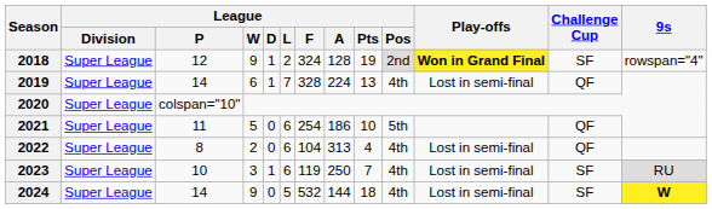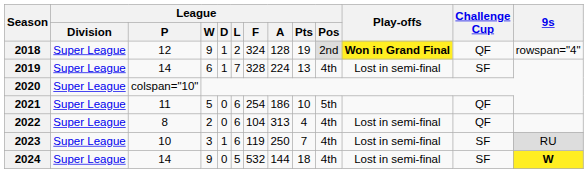2018 | Challenge Cup: SF -> QF
2019 | Challenge Cup: QF -> SF
